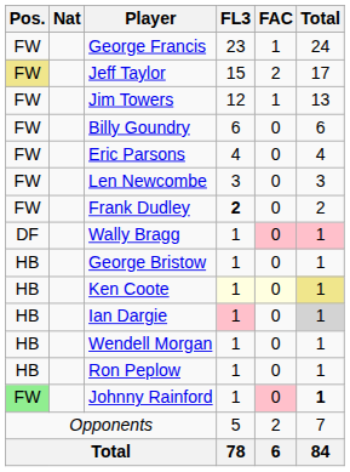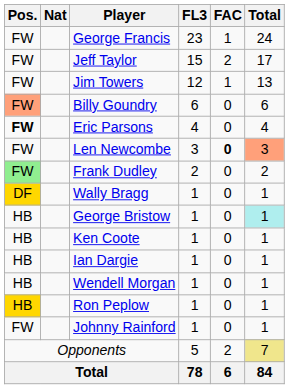Jeff Taylor | Pos.: khaki background -> no background
Billy Goundry | Pos.: no background -> lightsalmon background
Eric Parsons | Pos.: normal -> bold
Len Newcombe | FAC: normal -> bold
Len Newcombe | Total: no background -> lightsalmon background
Frank Dudley | Pos.: no background -> lightgreen background
Frank Dudley | FL3: bold -> normal
Wally Bragg | Pos.: no background -> gold background
Wally Bragg | FAC: pink background -> no background
Wally Bragg | Total: pink background -> no background
George Bristow | Total: no background -> paleturquoise background
Ken Coote | FL3: lightyellow background -> no background
Ken Coote | FAC: lightyellow background -> no background
Ken Coote | Total: khaki background -> no background
Ian Dargie | FL3: pink background -> no background
Ian Dargie | Total: lightgrey background -> no background
Ron Peplow | Pos.: no background -> gold background
Johnny Rainford | Pos.: lightgreen background -> no background
Johnny Rainford | FAC: pink background -> no background
Johnny Rainford | Total: bold -> normal
Opponents | Total: no background -> khaki background
